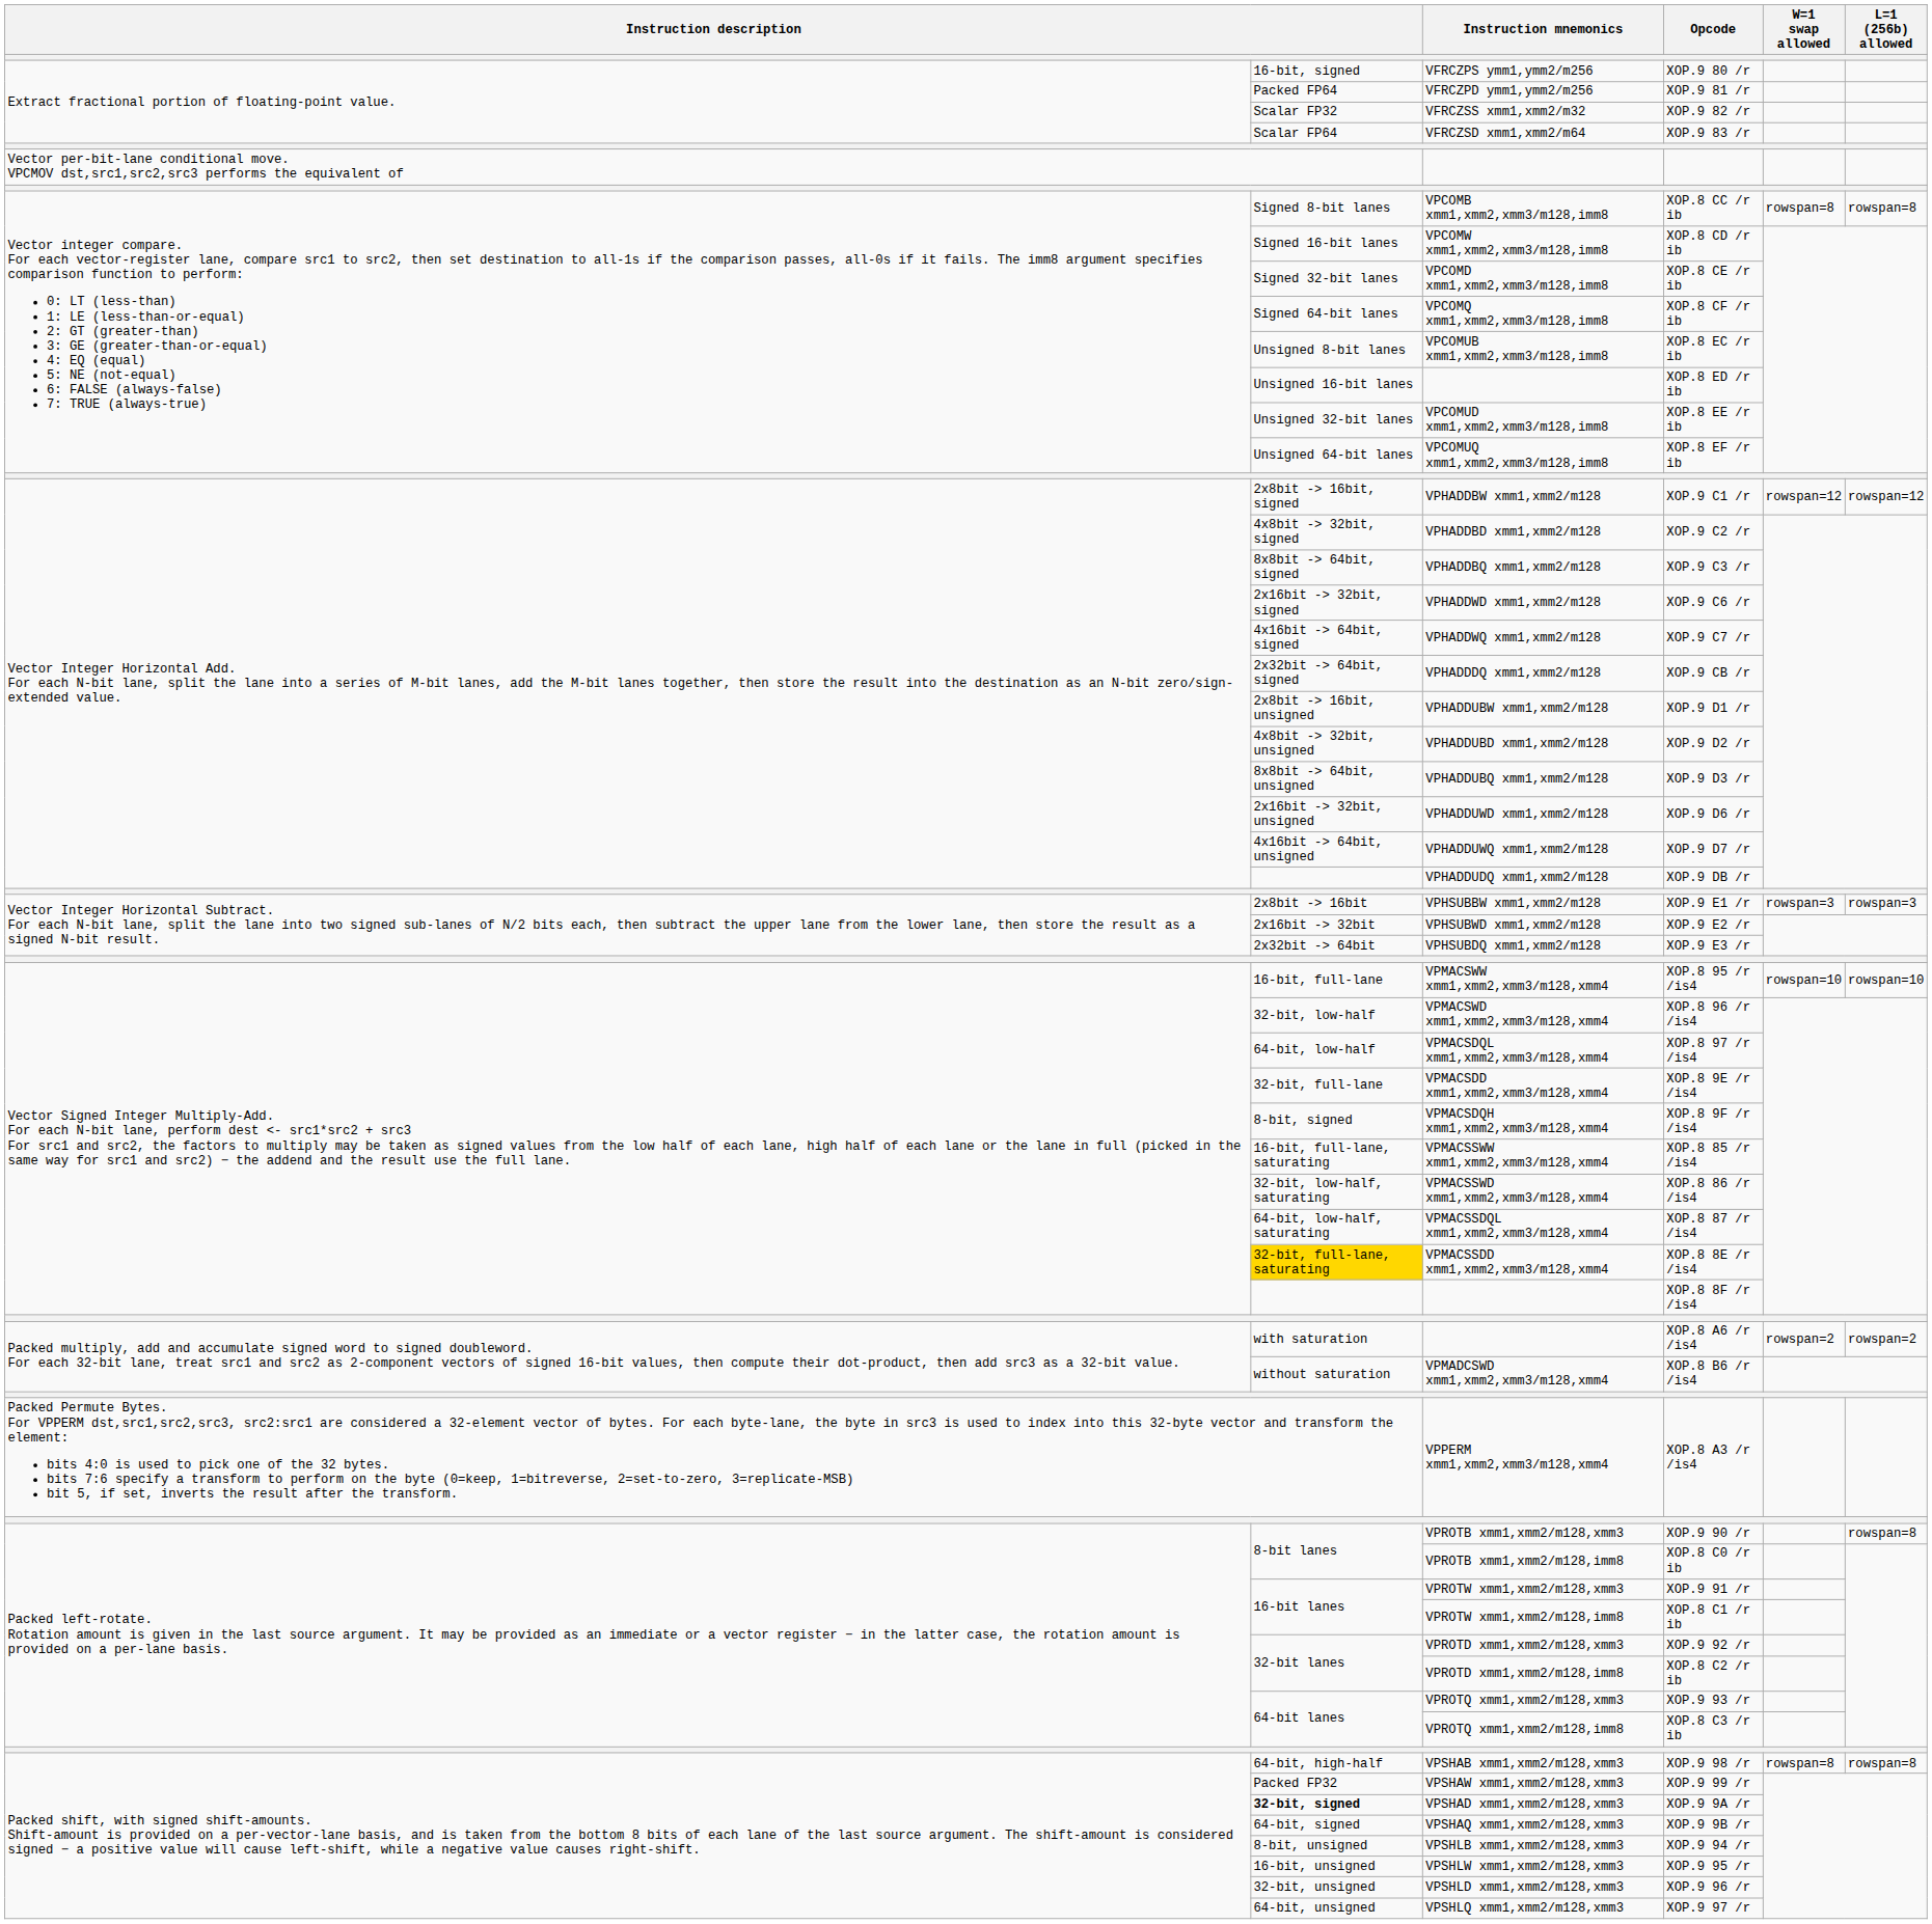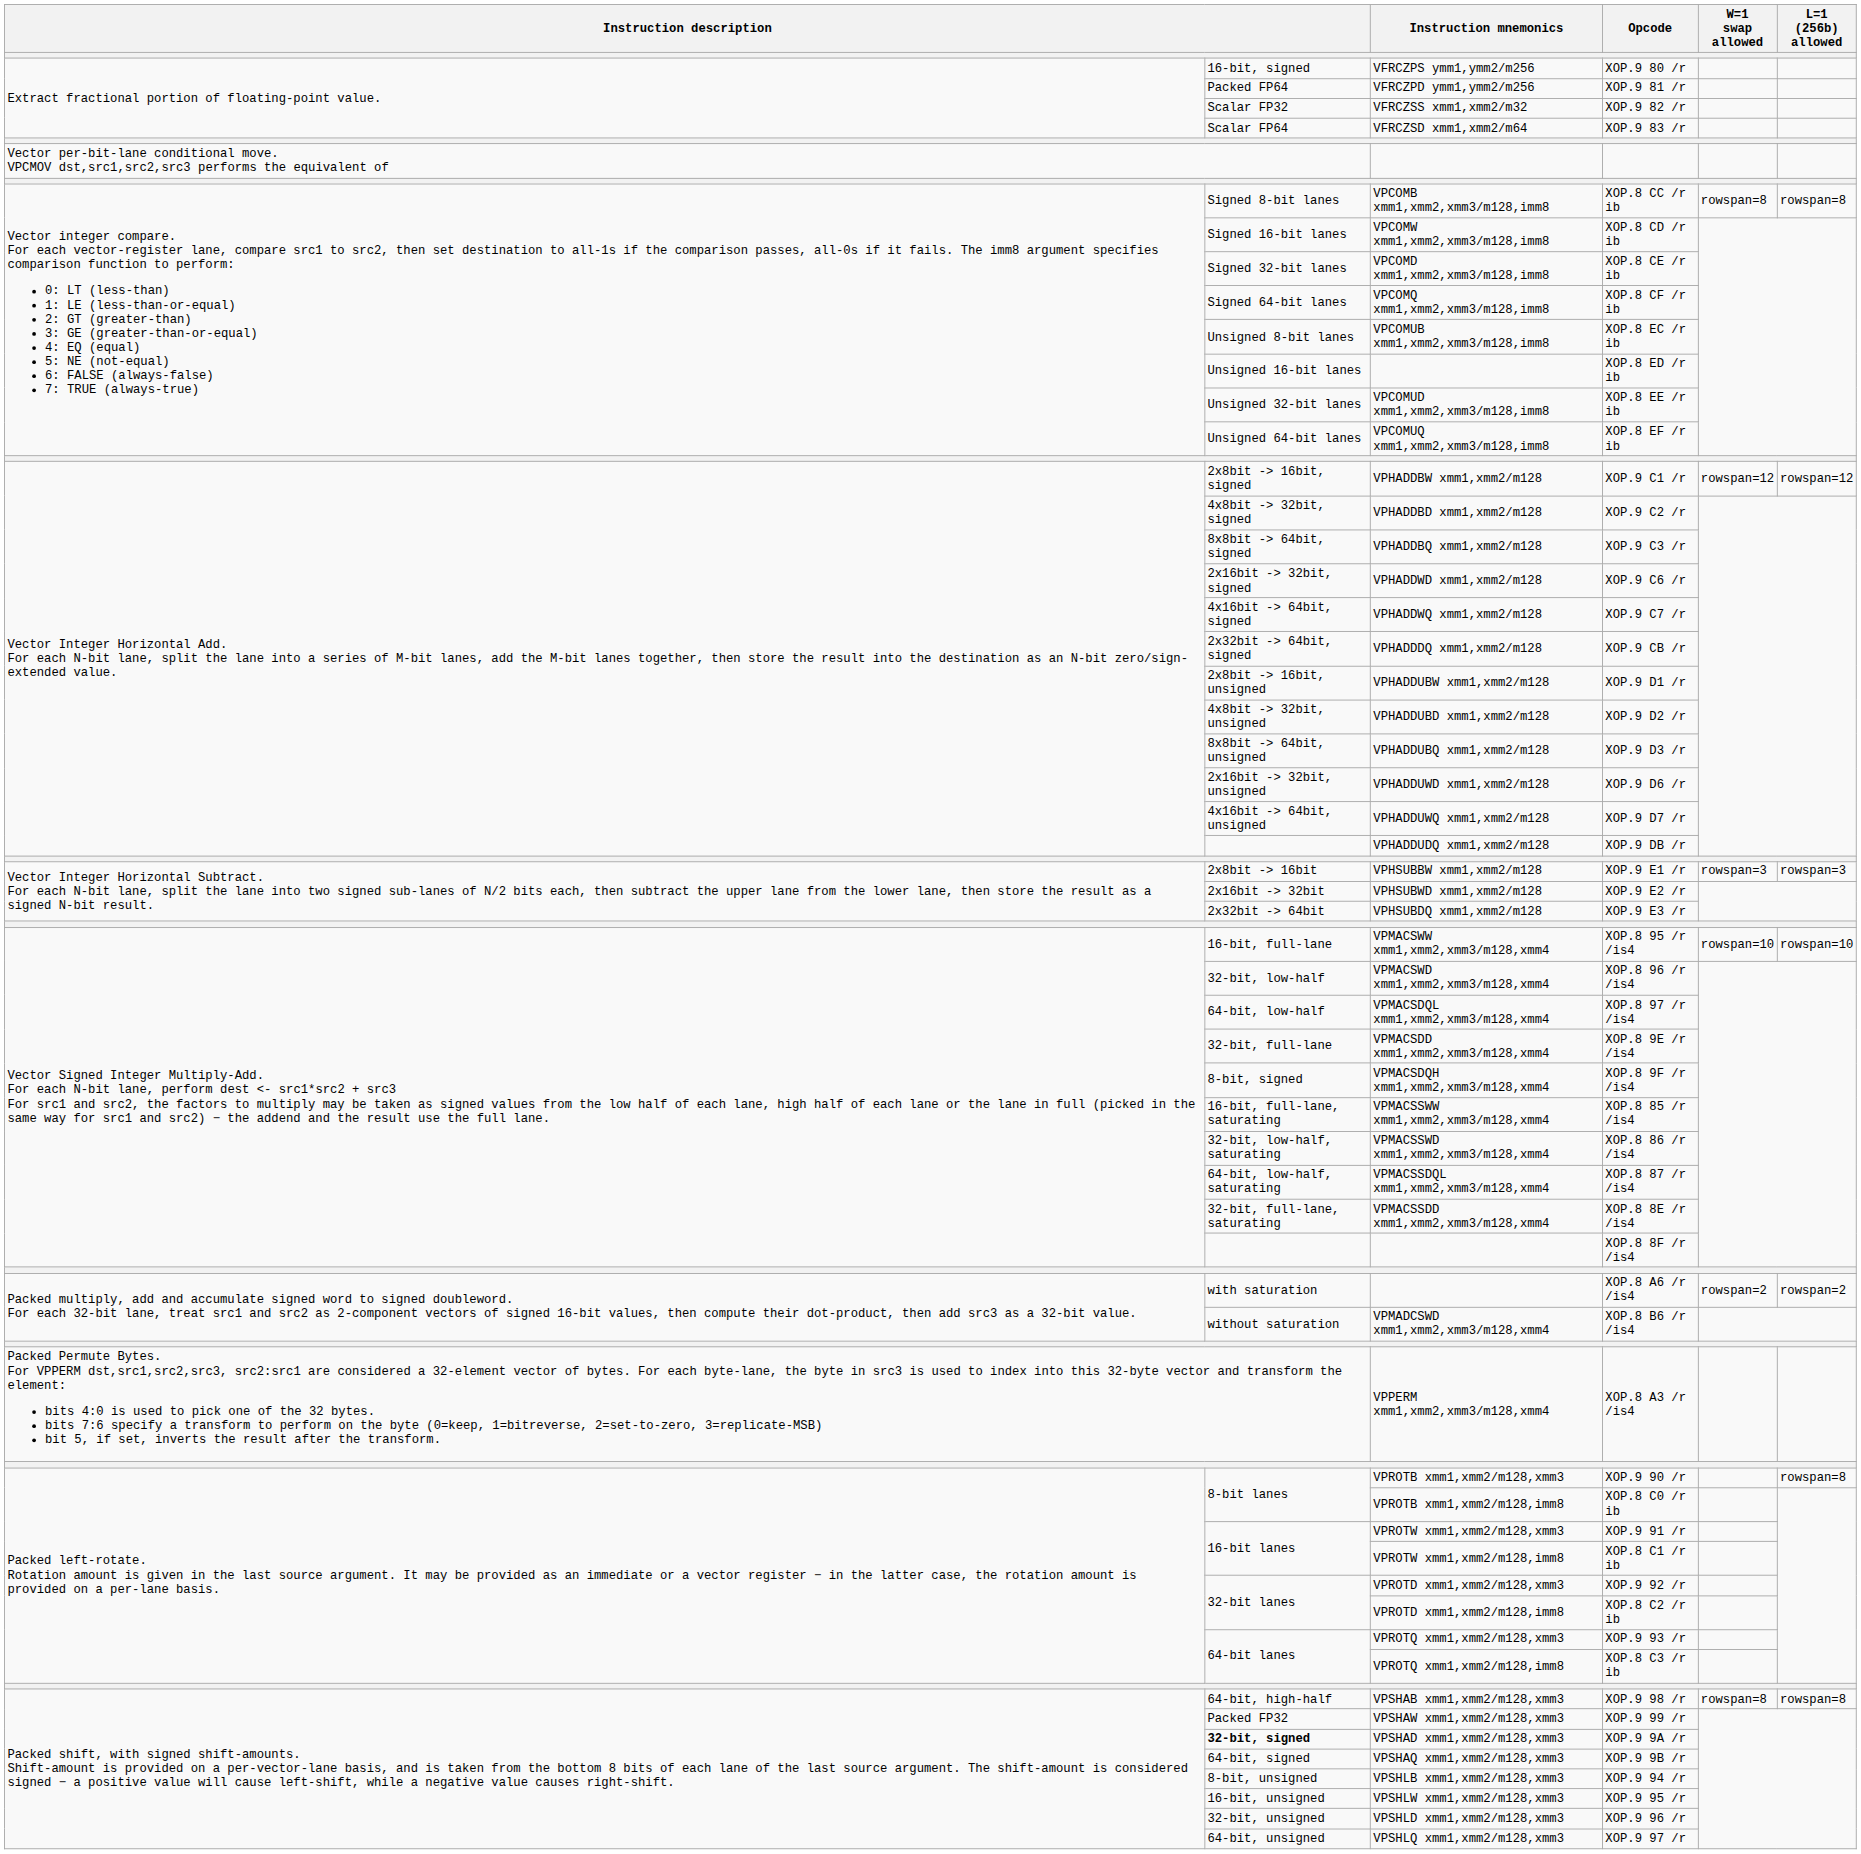XOP.8 8E /r /is4 | column 2: gold background -> no background
